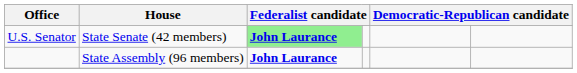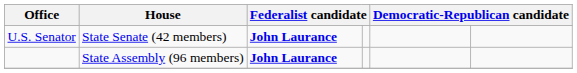U.S. Senator | column 3: lightgreen background -> no background
